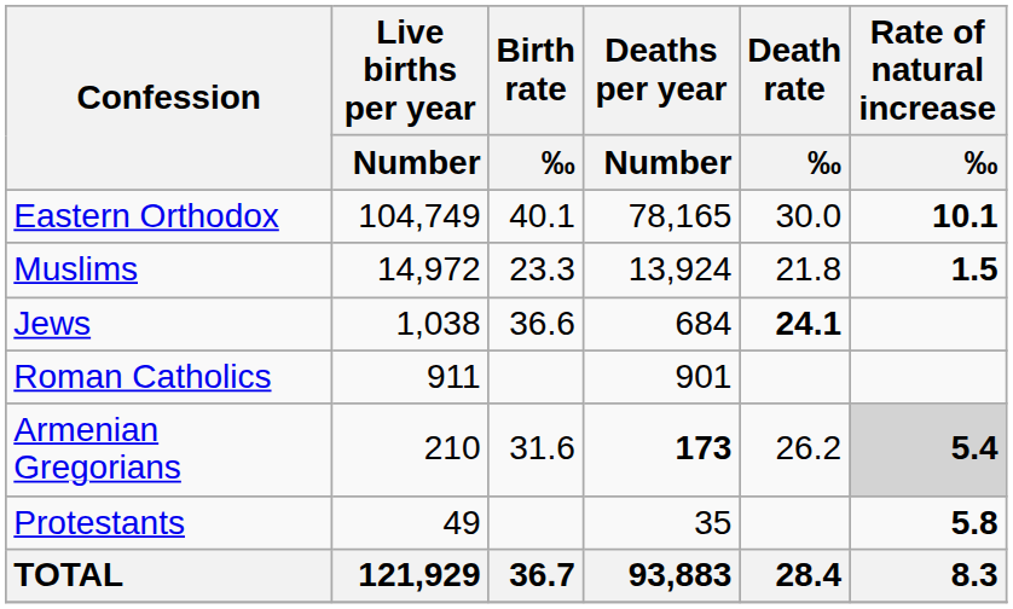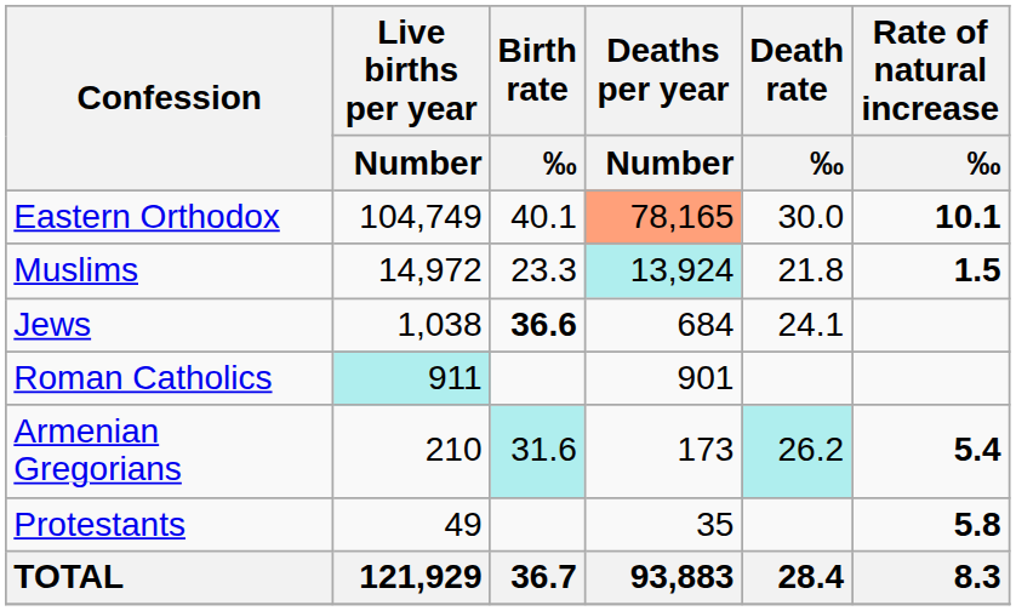Eastern Orthodox | Deaths per year / Number: no background -> lightsalmon background
Muslims | Deaths per year / Number: no background -> paleturquoise background
Jews | Birth rate / ‰: normal -> bold
Jews | Death rate / ‰: bold -> normal
Roman Catholics | Live births per year / Number: no background -> paleturquoise background
Armenian Gregorians | Birth rate / ‰: no background -> paleturquoise background
Armenian Gregorians | Deaths per year / Number: bold -> normal
Armenian Gregorians | Death rate / ‰: no background -> paleturquoise background
Armenian Gregorians | Rate of natural increase / ‰: lightgrey background -> no background
